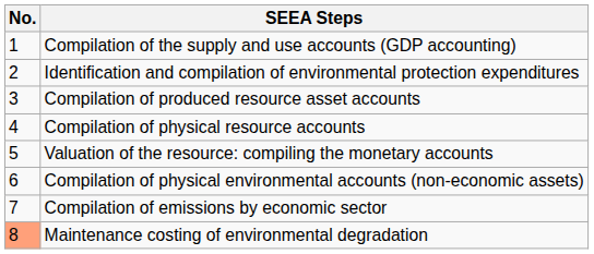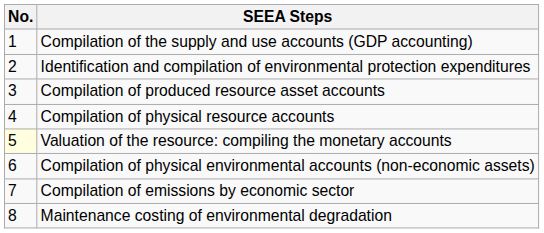Valuation of the resource: compiling the monetary accounts | No.: no background -> lightyellow background
Maintenance costing of environmental degradation | No.: lightsalmon background -> no background
